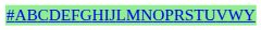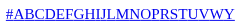row 1 | column 1: lightgreen background -> no background
